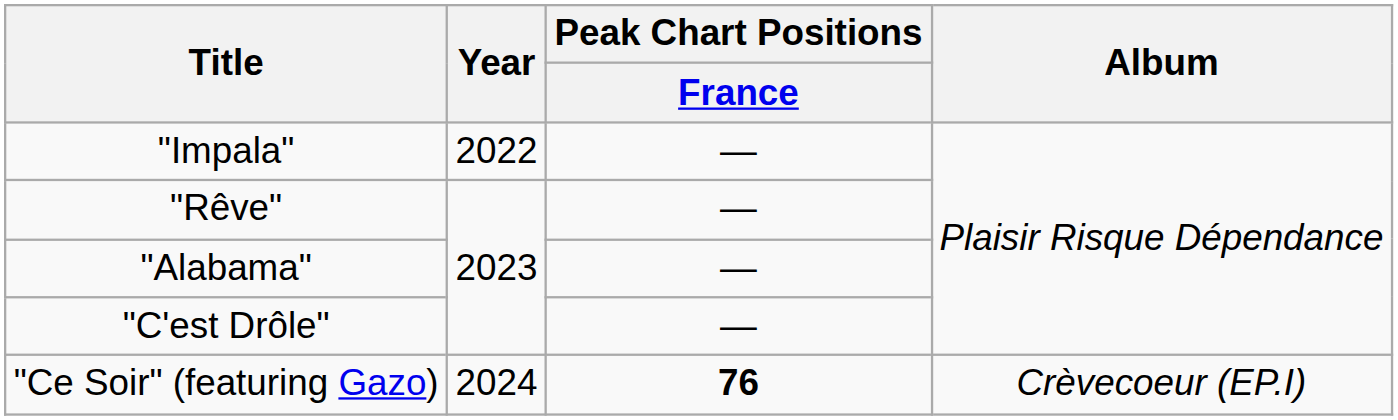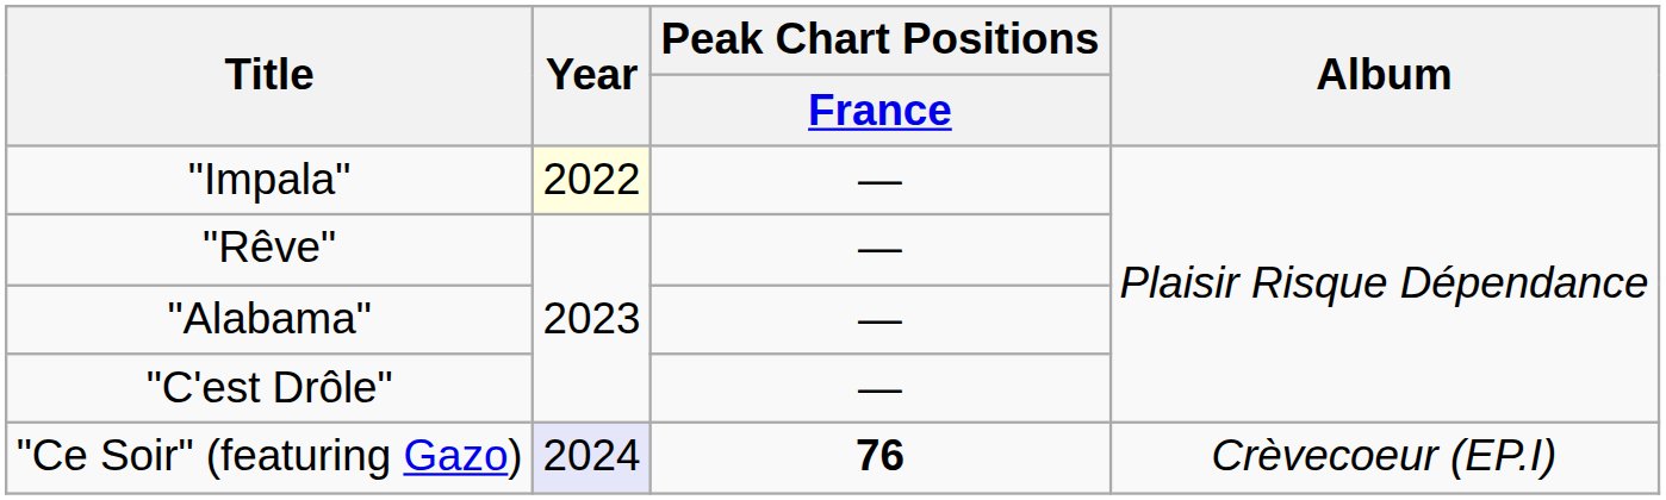"Impala" | Year: no background -> lightyellow background
"Ce Soir" (featuring Gazo) | Year: no background -> lavender background
